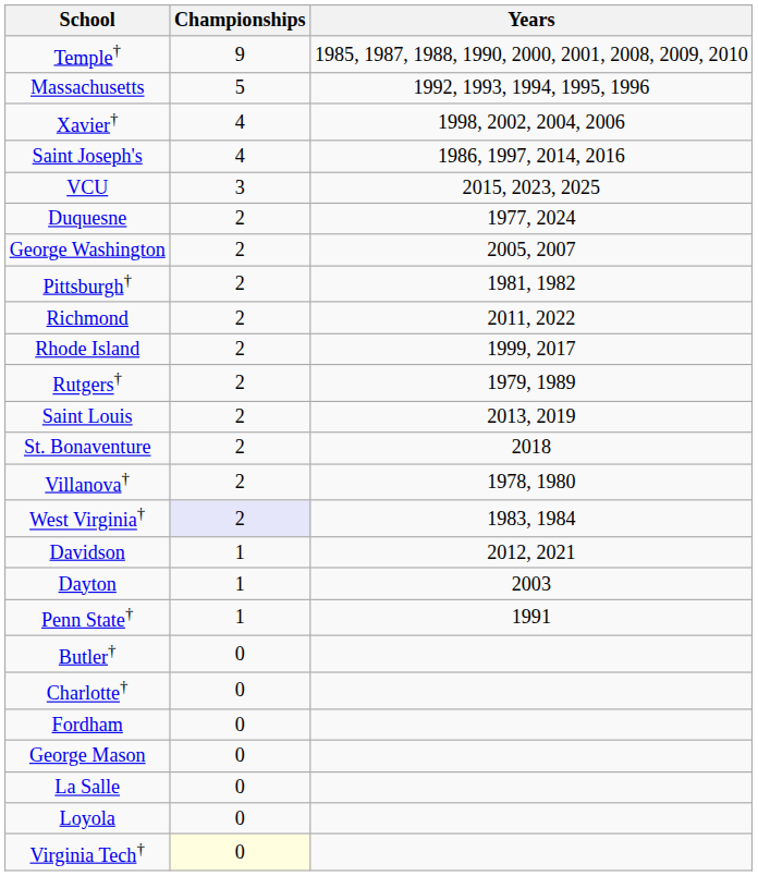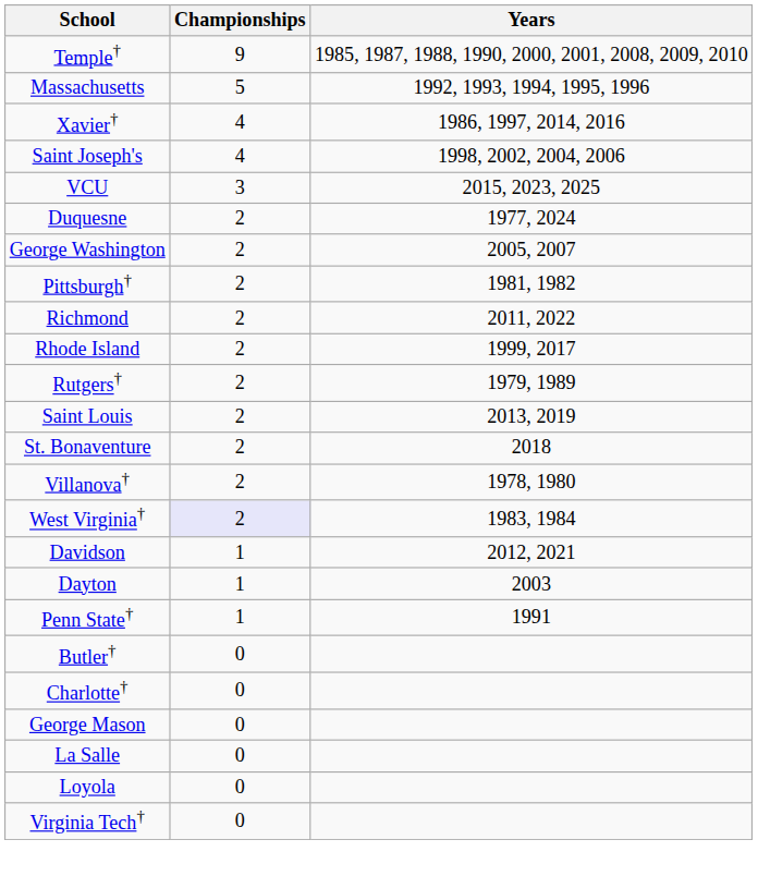Xavier† | Years: 1998, 2002, 2004, 2006 -> 1986, 1997, 2014, 2016
Saint Joseph's | Years: 1986, 1997, 2014, 2016 -> 1998, 2002, 2004, 2006
- row: Fordham | 0
Virginia Tech† | Championships: lightyellow background -> no background
